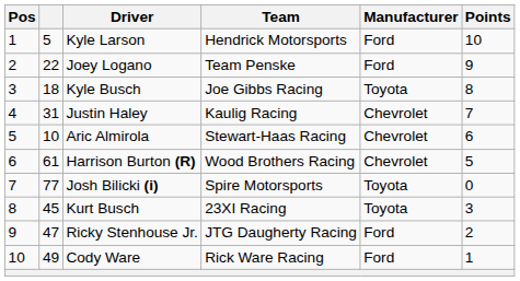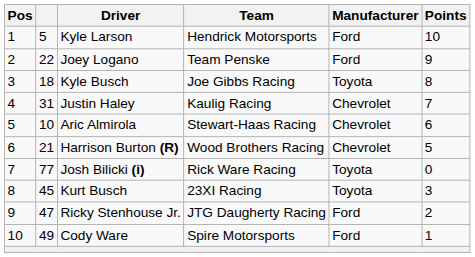Harrison Burton (R) | column 2: 61 -> 21
Josh Bilicki (i) | Team: Spire Motorsports -> Rick Ware Racing
Cody Ware | Team: Rick Ware Racing -> Spire Motorsports
